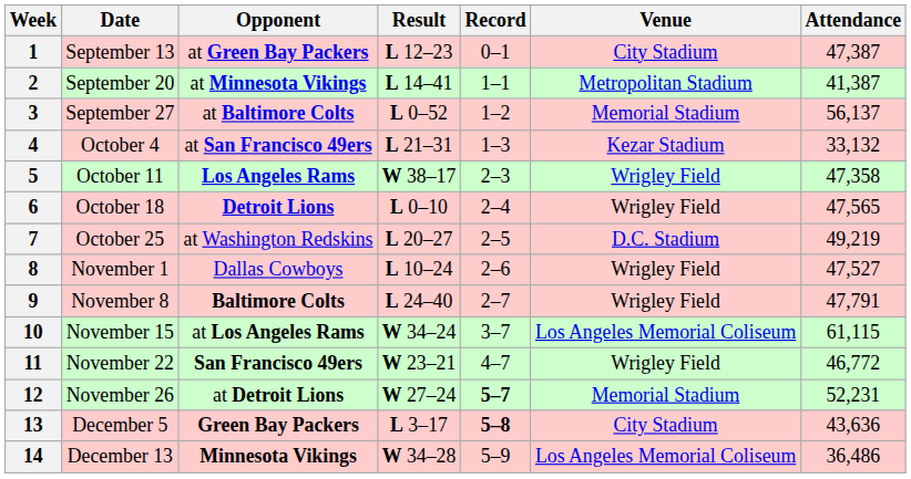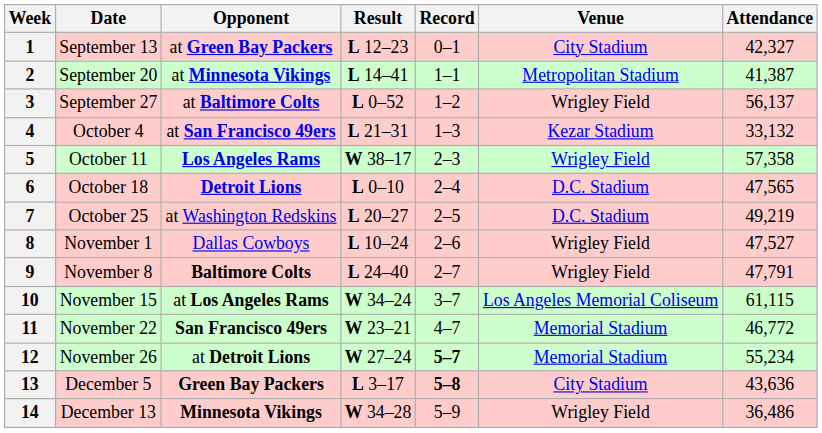1 | Attendance: 47,387 -> 42,327
3 | Venue: Memorial Stadium -> Wrigley Field
5 | Attendance: 47,358 -> 57,358
6 | Venue: Wrigley Field -> D.C. Stadium
11 | Venue: Wrigley Field -> Memorial Stadium
12 | Attendance: 52,231 -> 55,234
14 | Venue: Los Angeles Memorial Coliseum -> Wrigley Field
